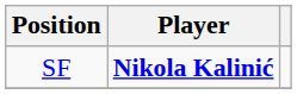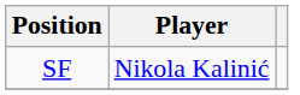SF | Player: bold -> normal
